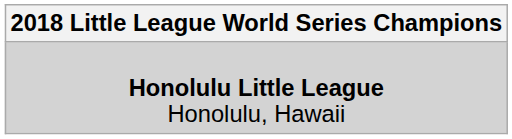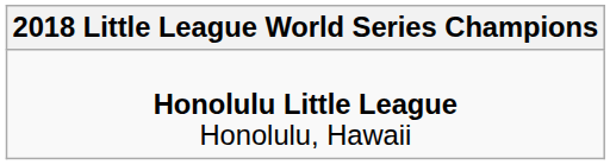row 2 | column 1: lightgrey background -> no background
